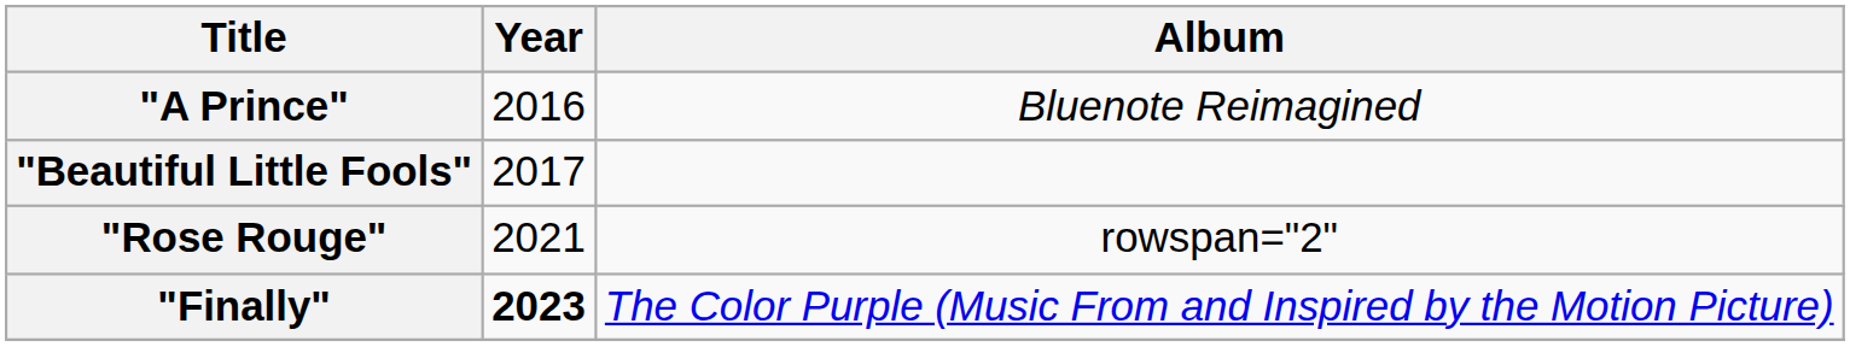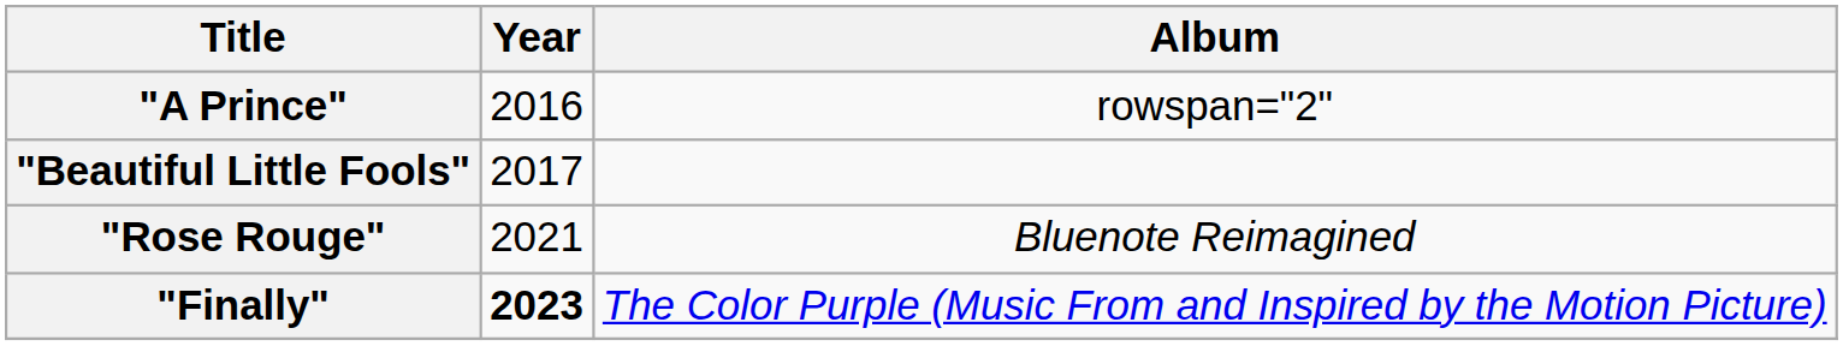"A Prince" | Album: Bluenote Reimagined -> rowspan="2"
"Rose Rouge" | Album: rowspan="2" -> Bluenote Reimagined
